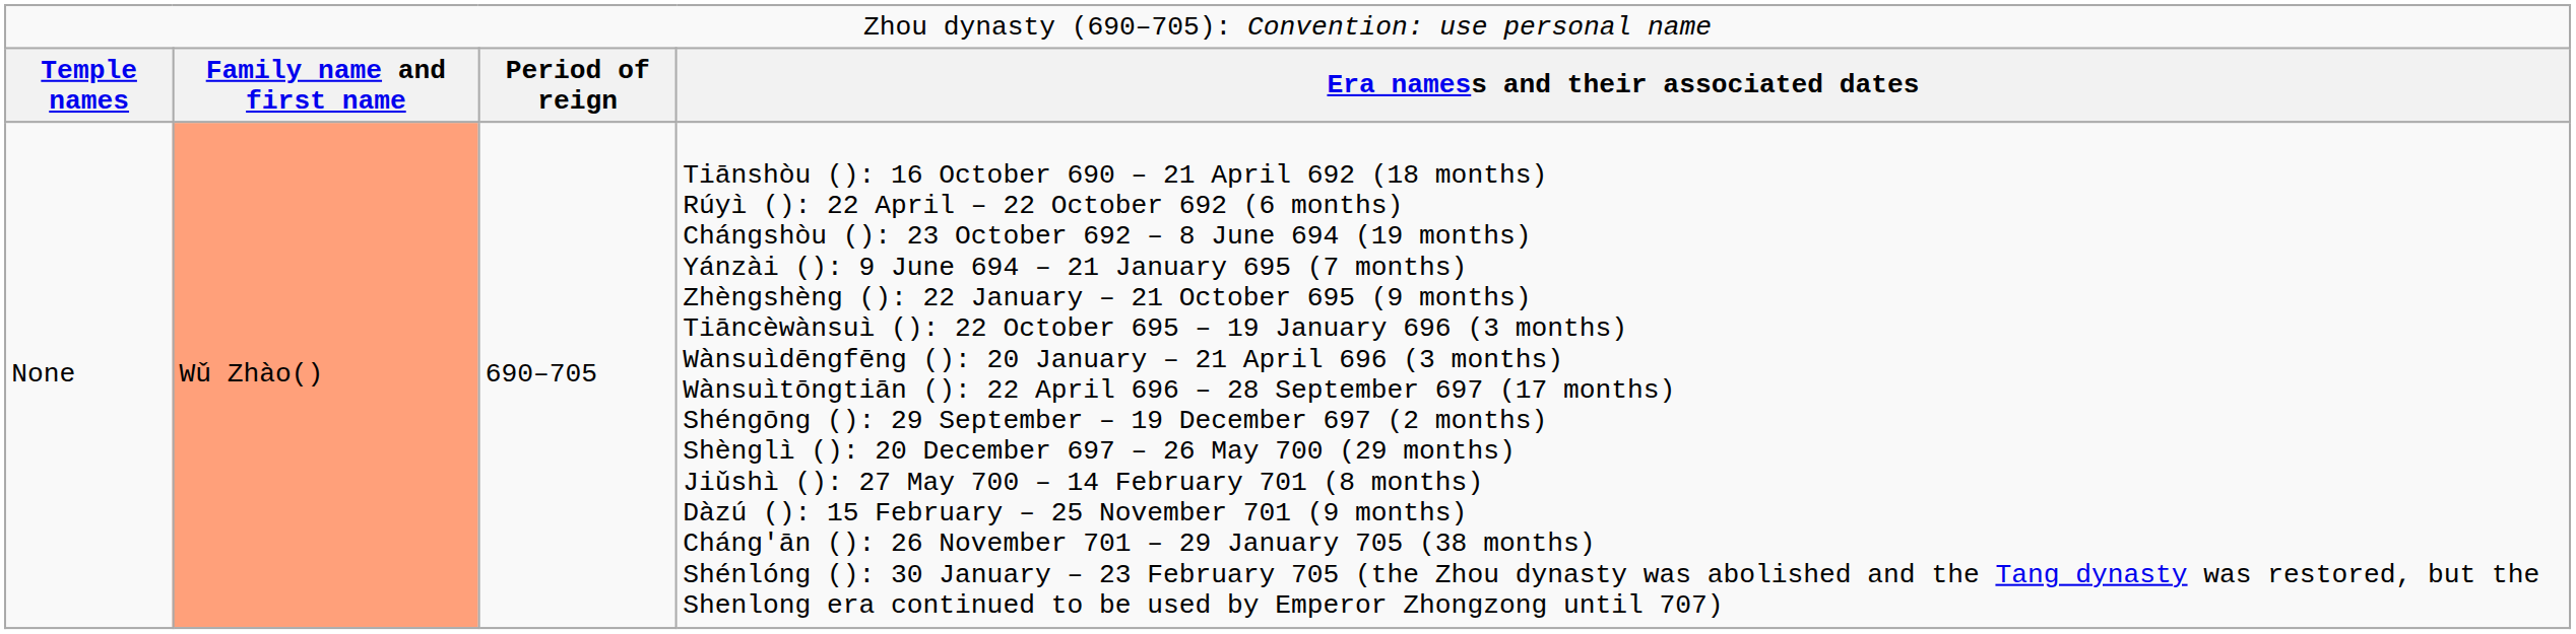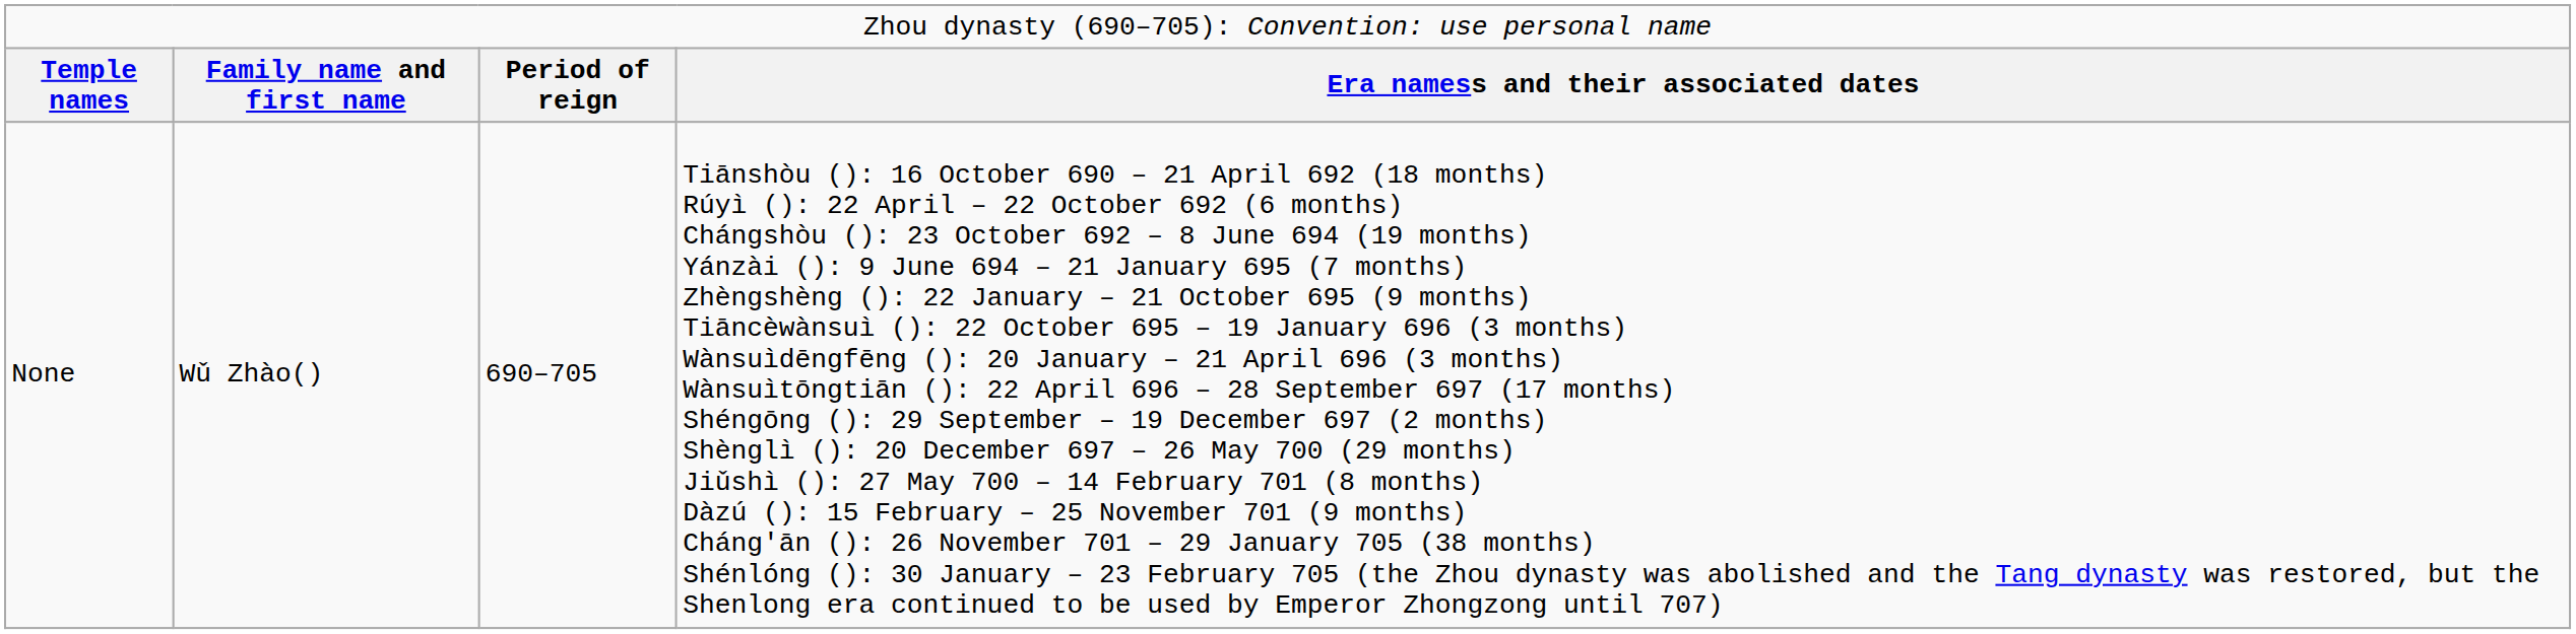None | column 2: lightsalmon background -> no background
